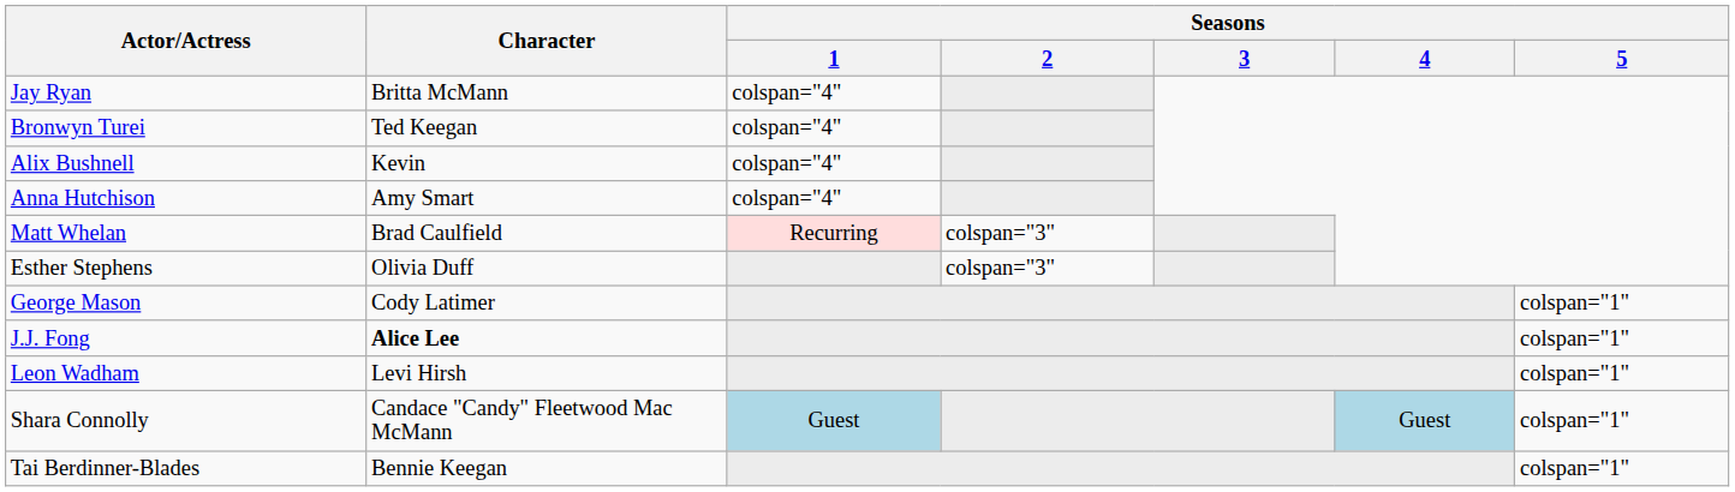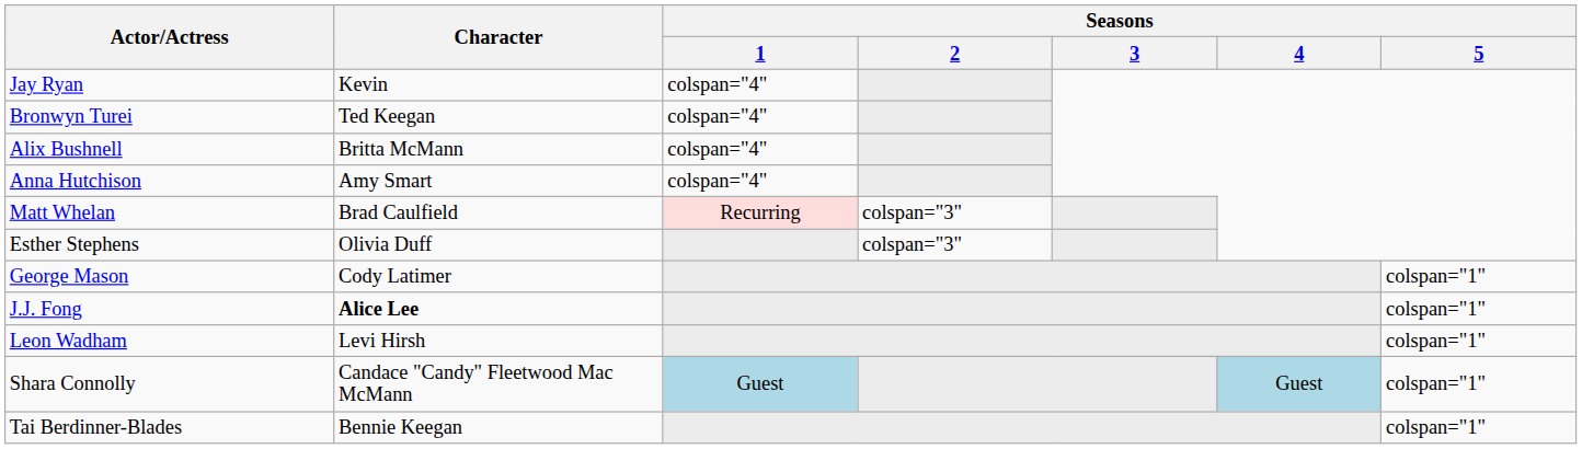Jay Ryan | Character: Britta McMann -> Kevin
Alix Bushnell | Character: Kevin -> Britta McMann
